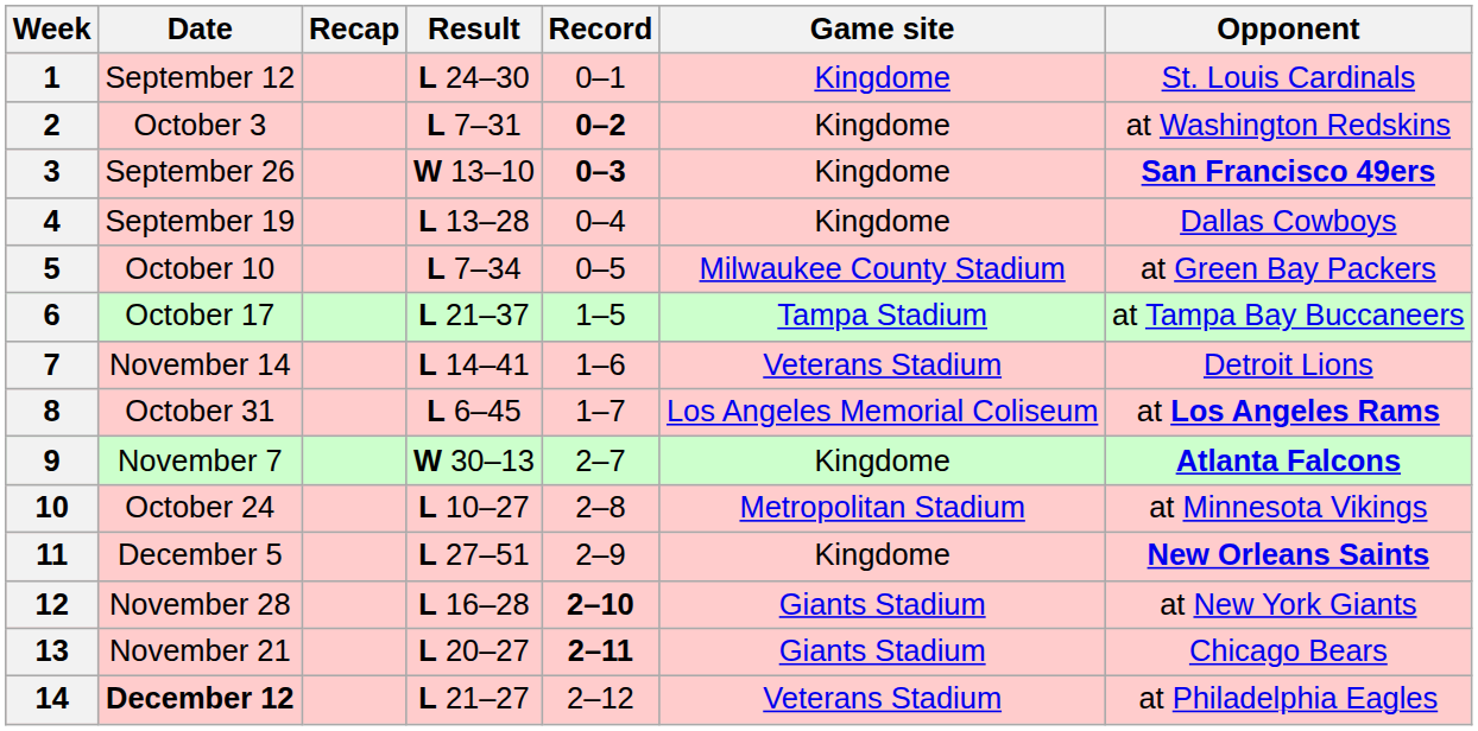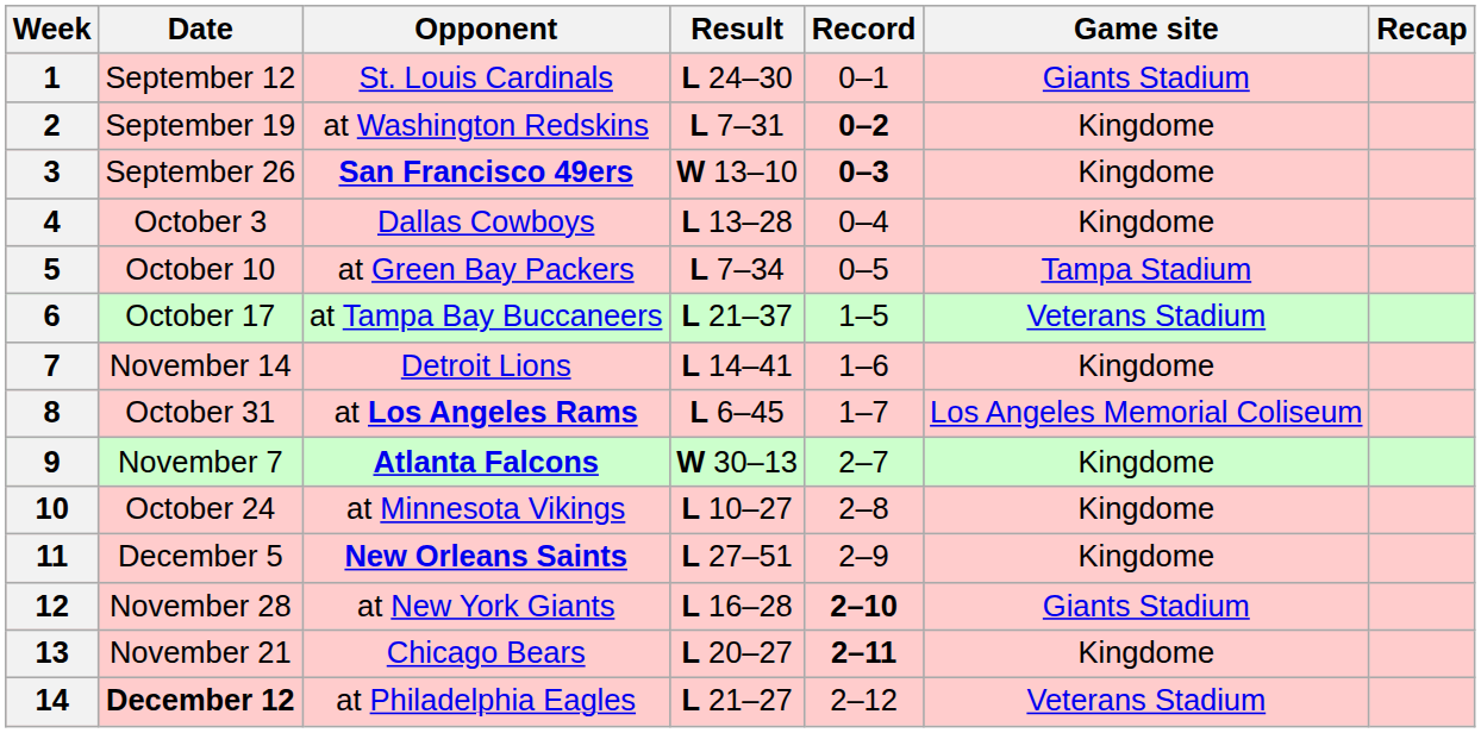columns swapped: Opponent <-> Recap
1 | Game site: Kingdome -> Giants Stadium
2 | Date: October 3 -> September 19
4 | Date: September 19 -> October 3
5 | Game site: Milwaukee County Stadium -> Tampa Stadium
6 | Game site: Tampa Stadium -> Veterans Stadium
7 | Game site: Veterans Stadium -> Kingdome
10 | Game site: Metropolitan Stadium -> Kingdome
13 | Game site: Giants Stadium -> Kingdome
